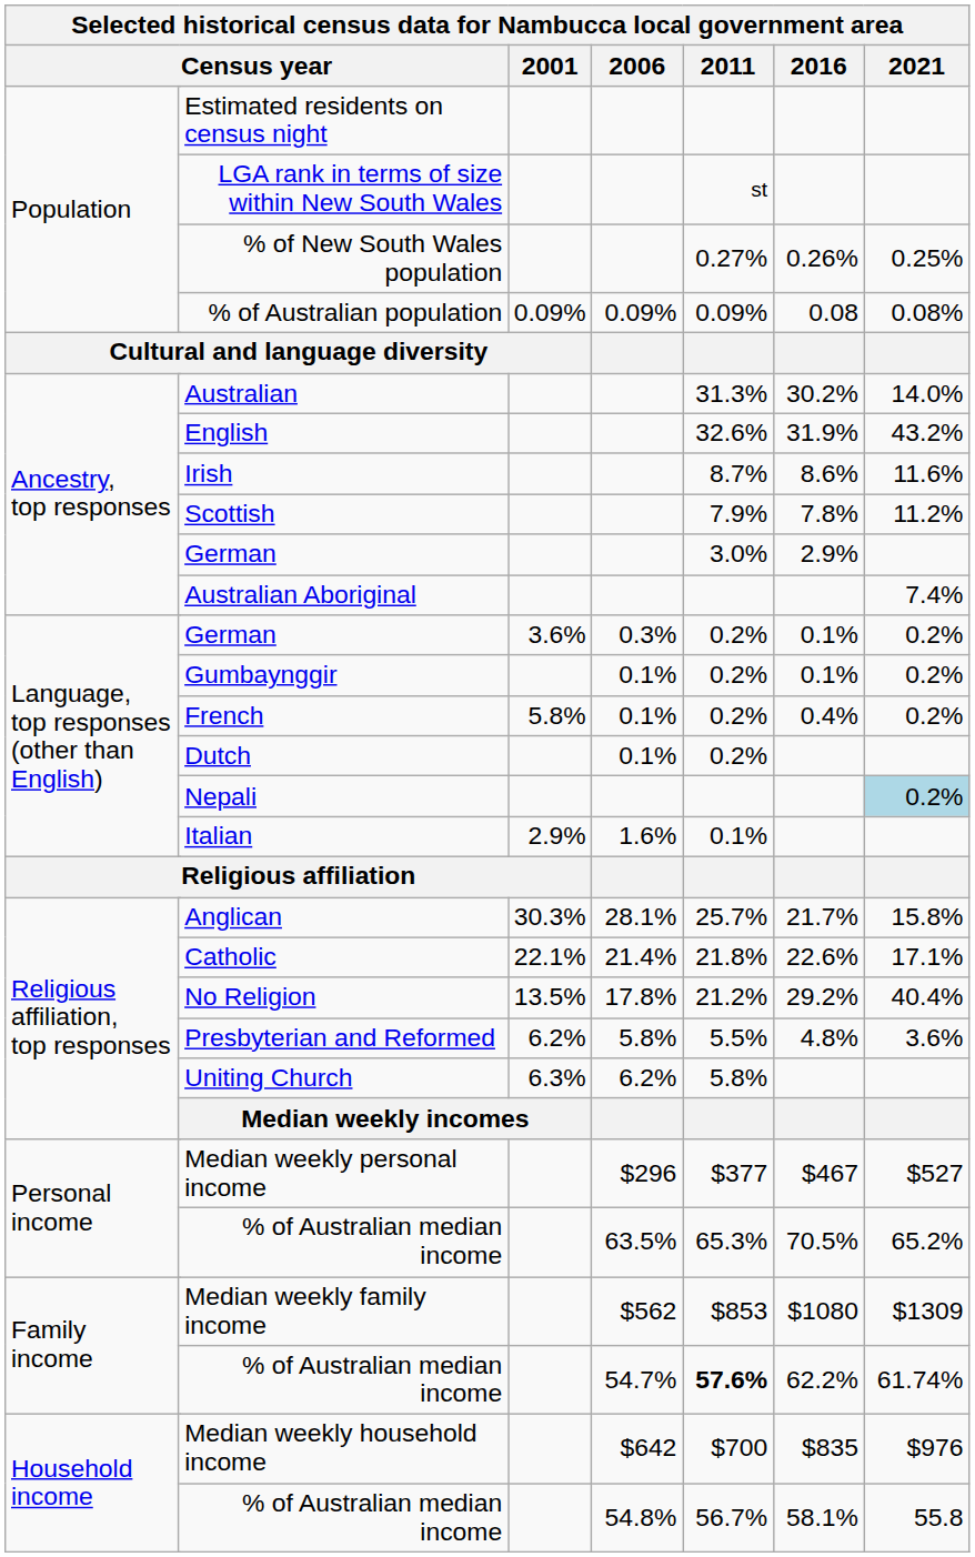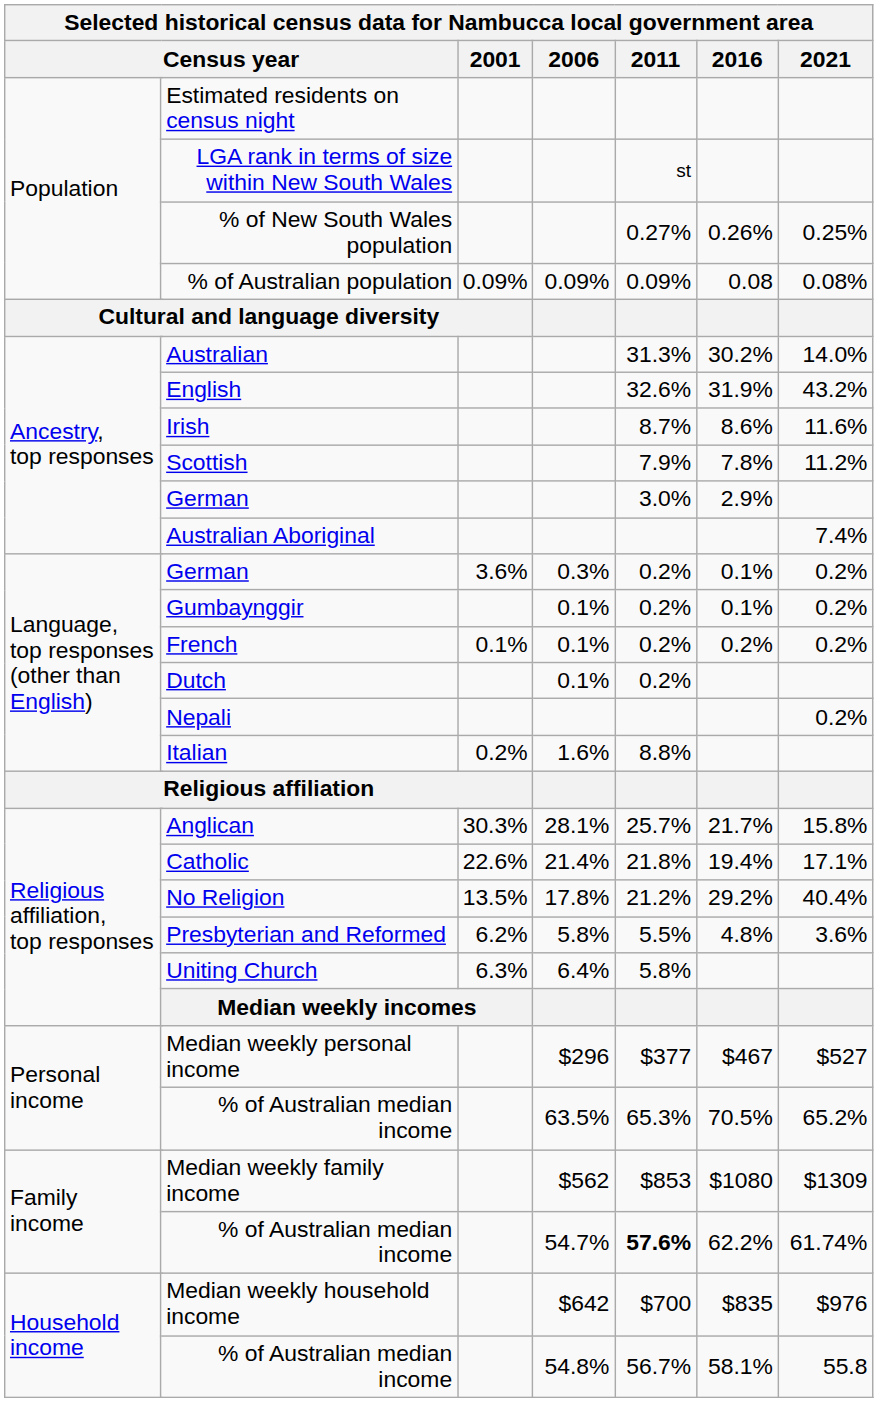French | 2001: 5.8% -> 0.1%
French | 2016: 0.4% -> 0.2%
Nepali | 2021: lightblue background -> no background
Italian | 2001: 2.9% -> 0.2%
Italian | 2011: 0.1% -> 8.8%
Catholic | 2001: 22.1% -> 22.6%
Catholic | 2016: 22.6% -> 19.4%
Uniting Church | 2006: 6.2% -> 6.4%
